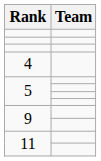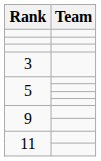row 5 | Rank: 4 -> 3
